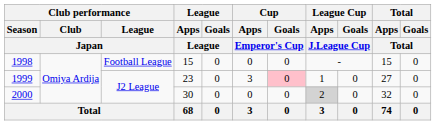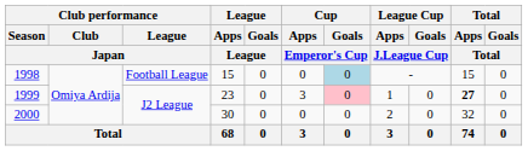1998 | Cup / Goals / Emperor's Cup: no background -> lightblue background
1999 | Total / Apps / Total: normal -> bold
2000 | League Cup / Apps / J.League Cup: lightgrey background -> no background
